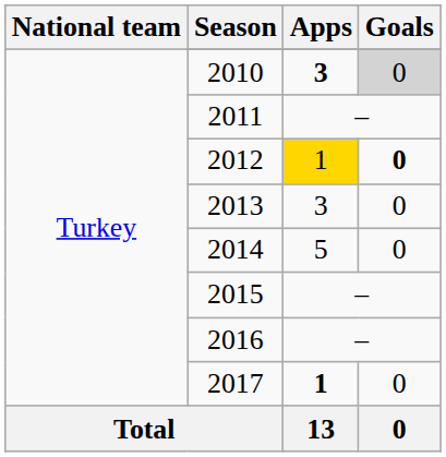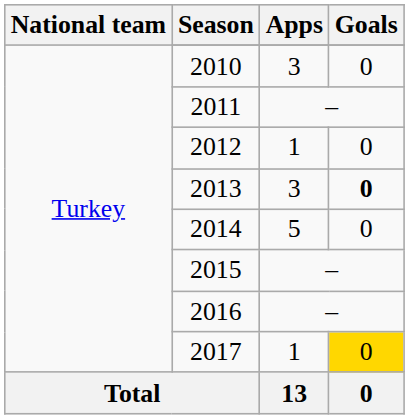2010 | Apps: bold -> normal
2010 | Goals: lightgrey background -> no background
2012 | Apps: gold background -> no background
2012 | Goals: bold -> normal
2013 | Goals: normal -> bold
2017 | Apps: bold -> normal
2017 | Goals: no background -> gold background
